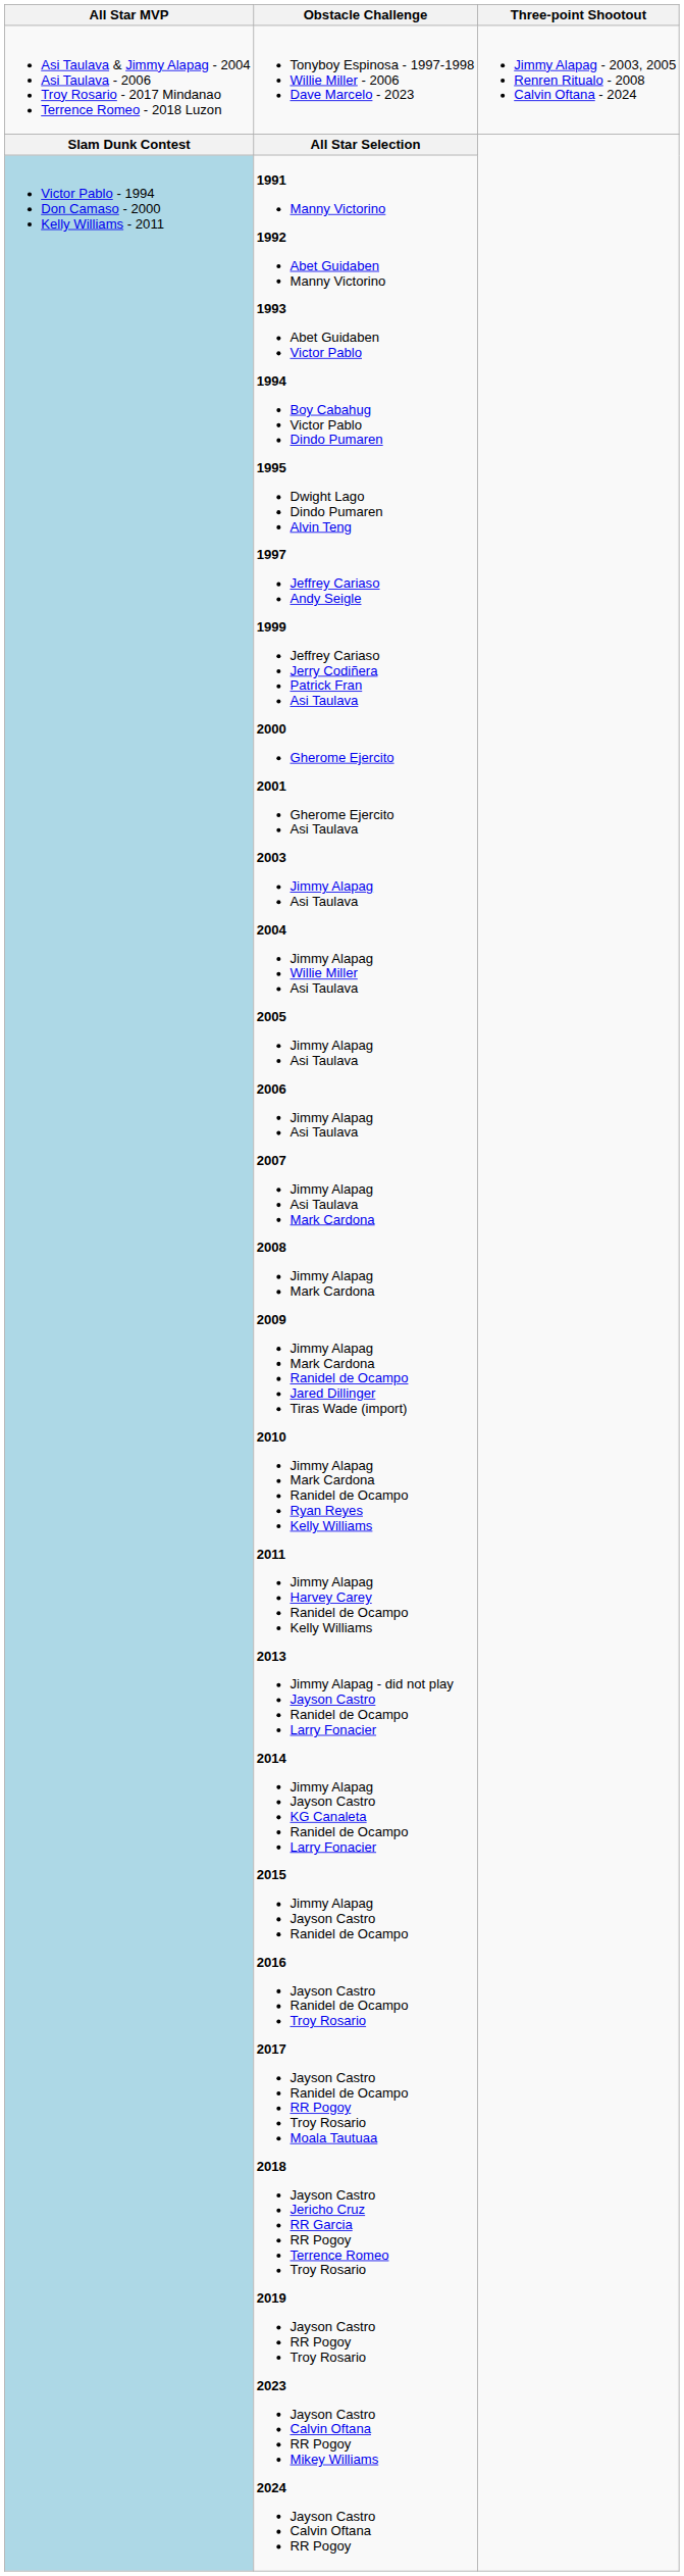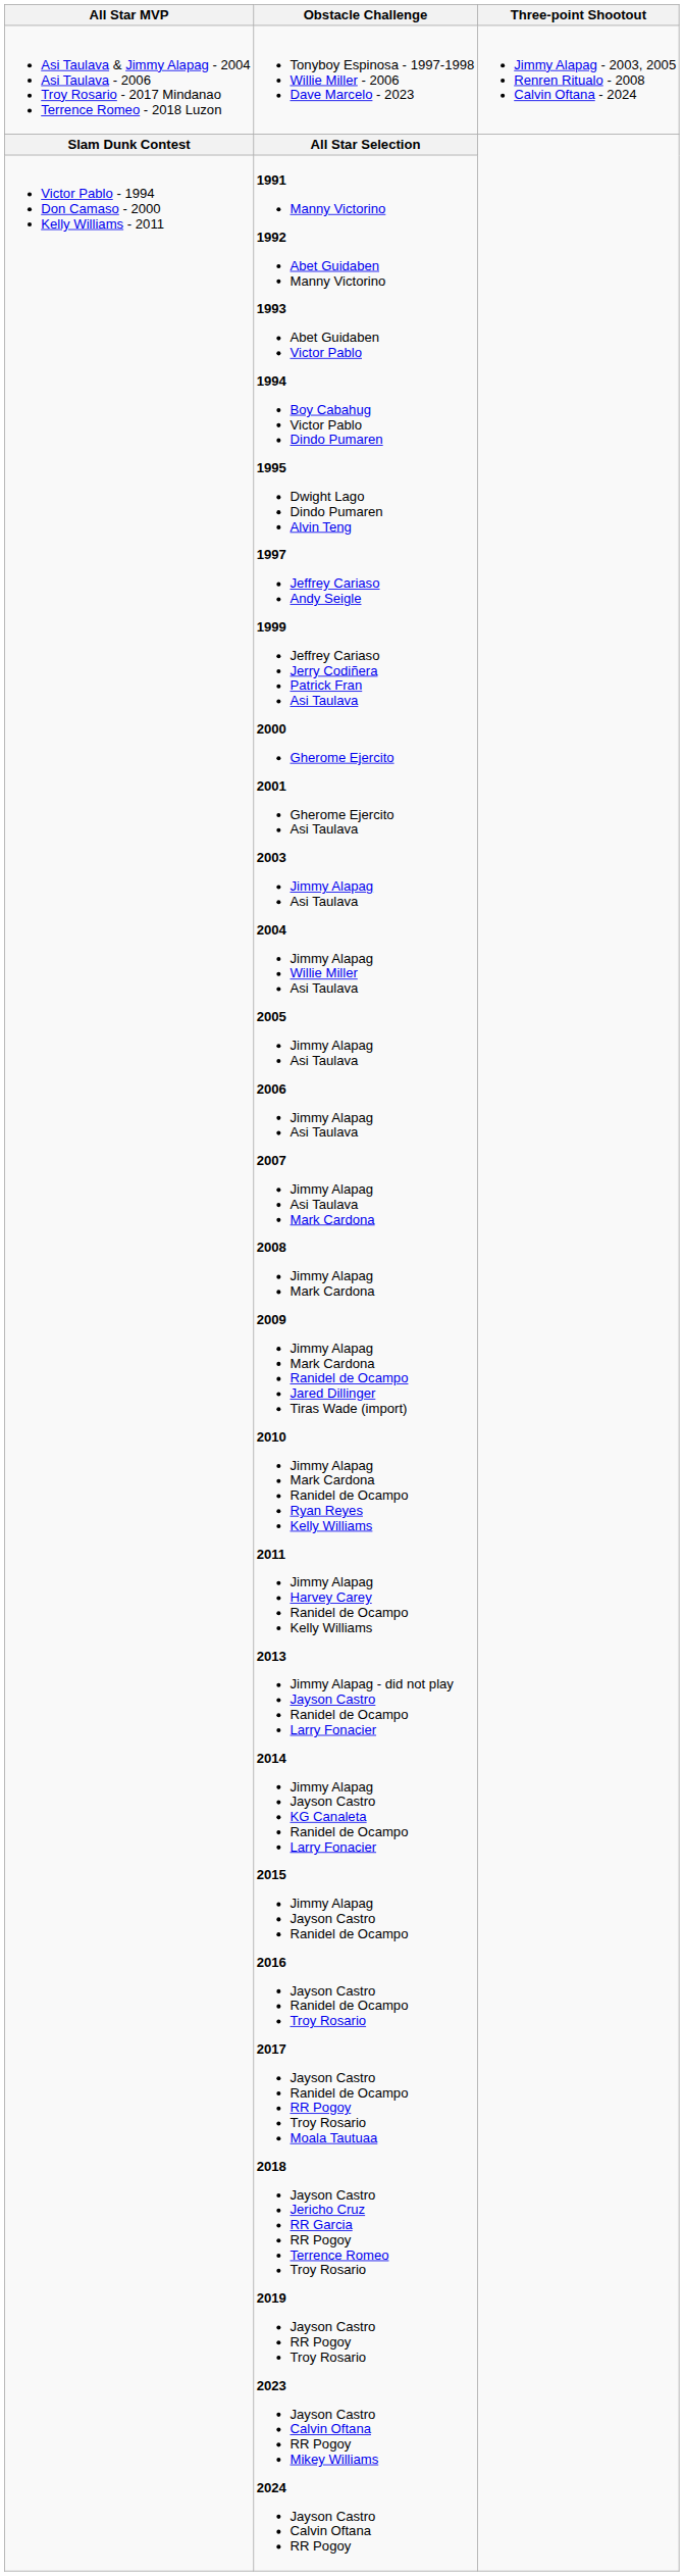Victor Pablo - 1994 Don Camaso - 2000 Kelly Williams - 2011 | All Star MVP: lightblue background -> no background
